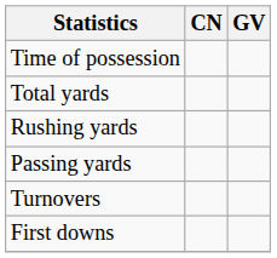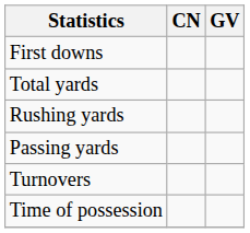rows swapped: First downs <-> Time of possession
